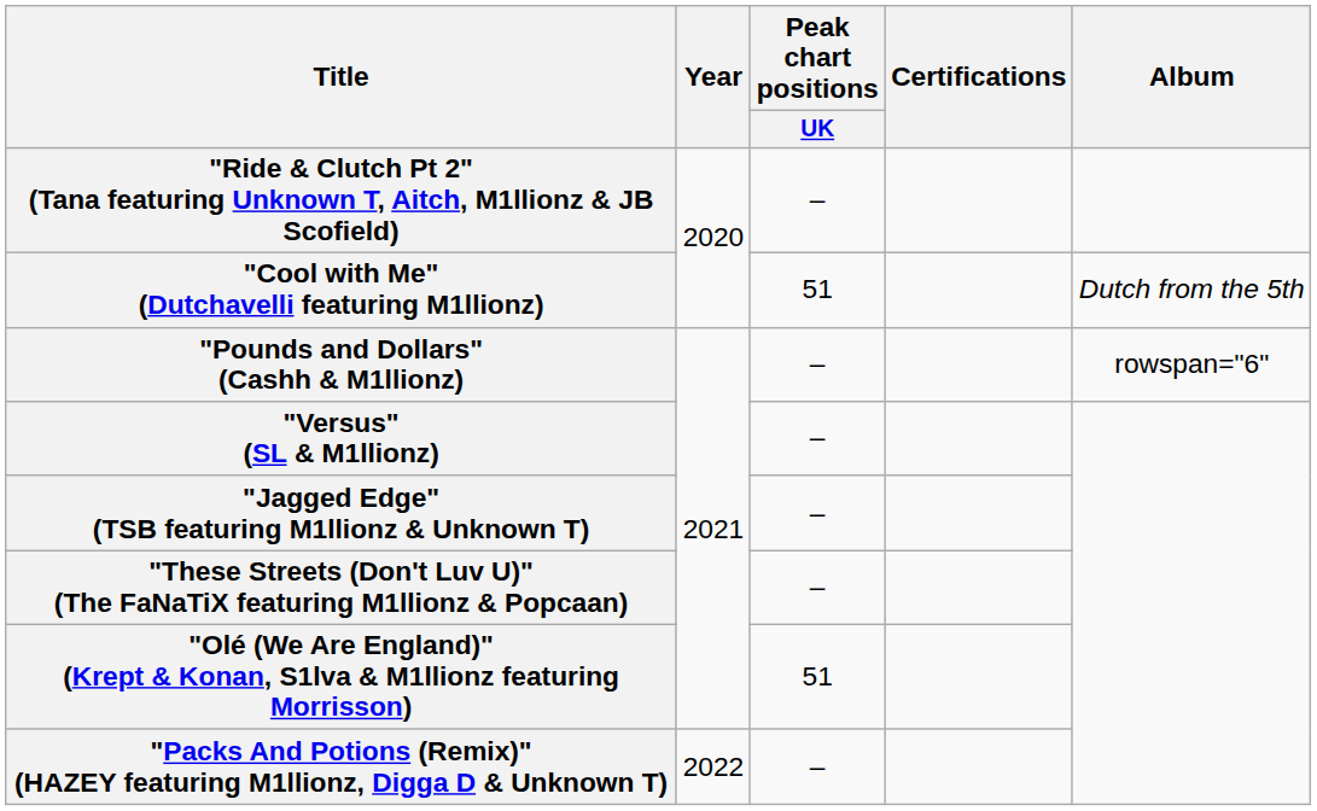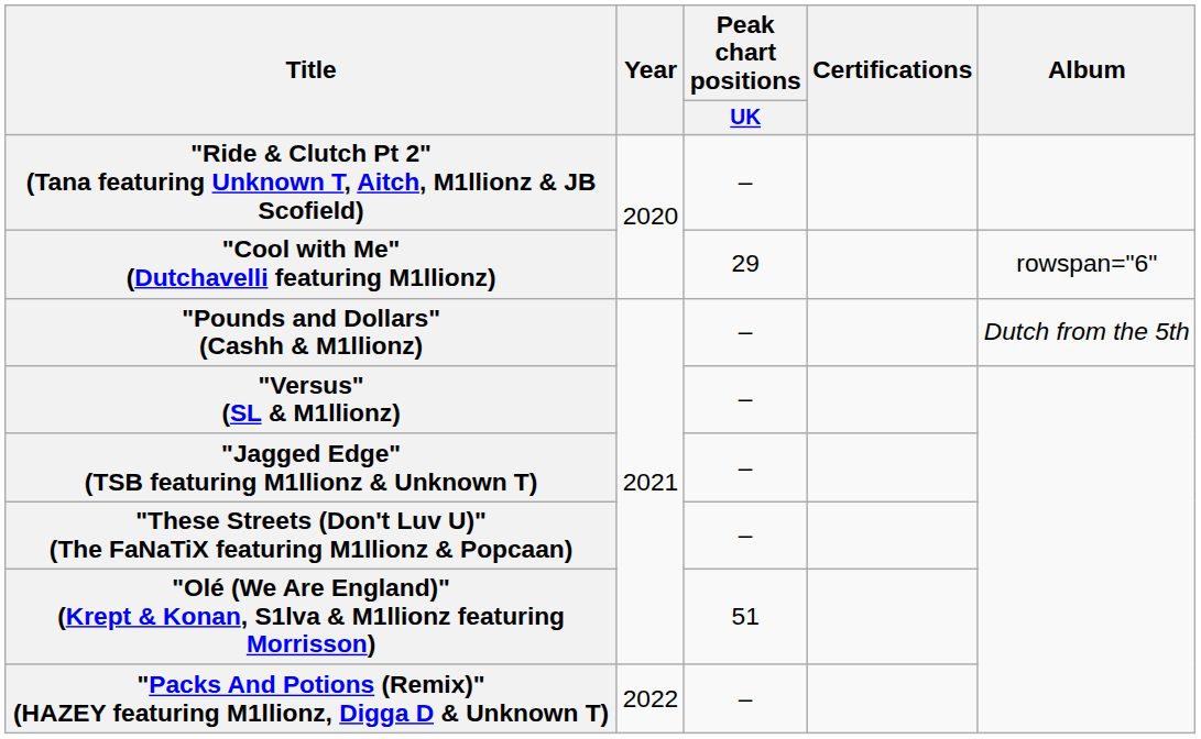"Cool with Me" (Dutchavelli featuring M1llionz) | Peak chart positions / UK: 51 -> 29
"Cool with Me" (Dutchavelli featuring M1llionz) | Album: Dutch from the 5th -> rowspan="6"
"Pounds and Dollars" (Cashh & M1llionz) | Album: rowspan="6" -> Dutch from the 5th
